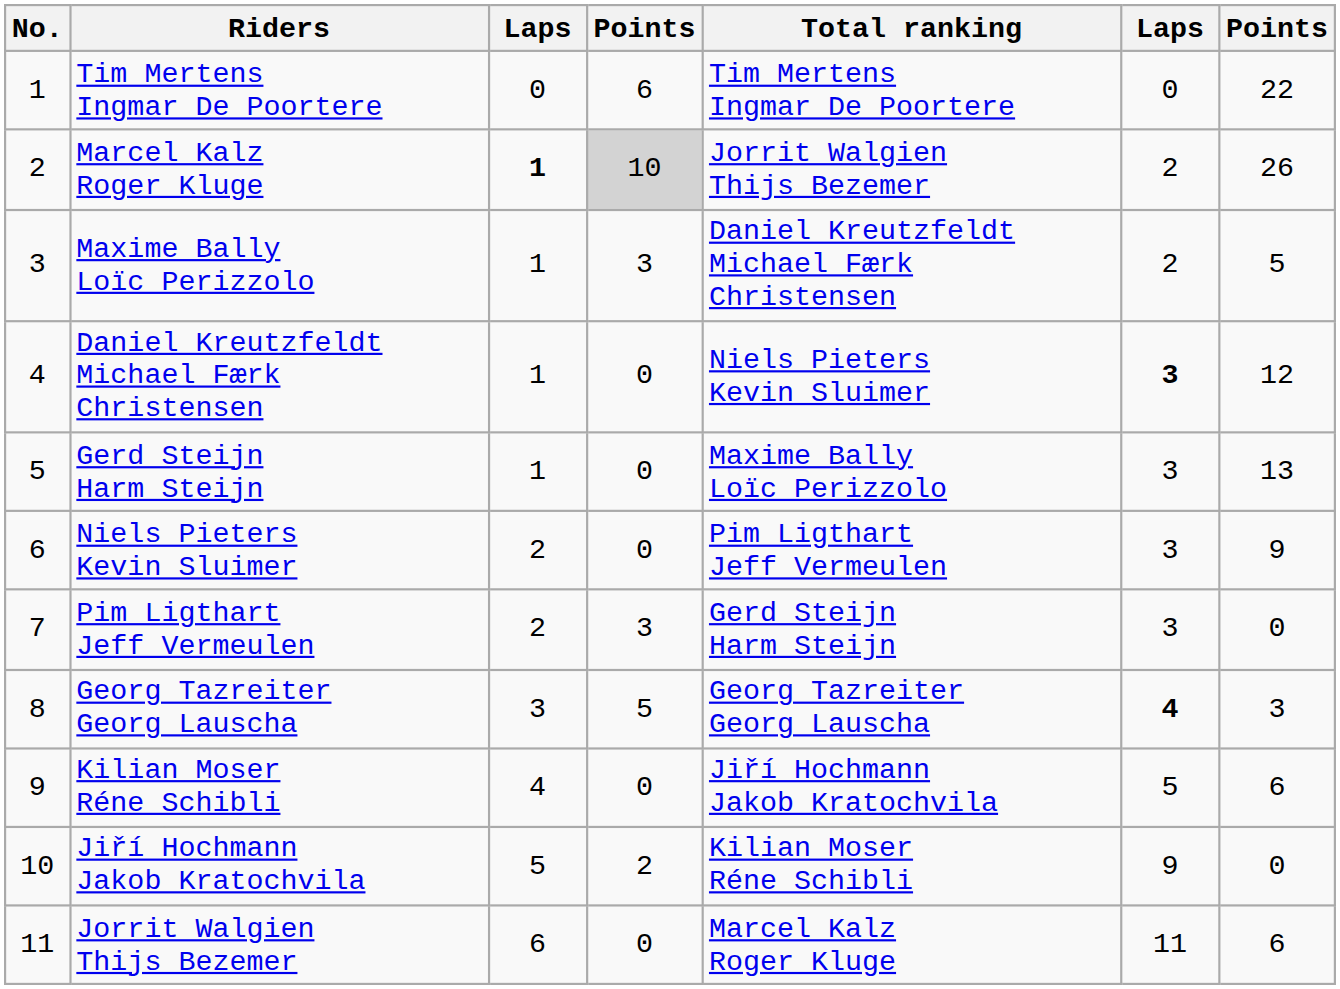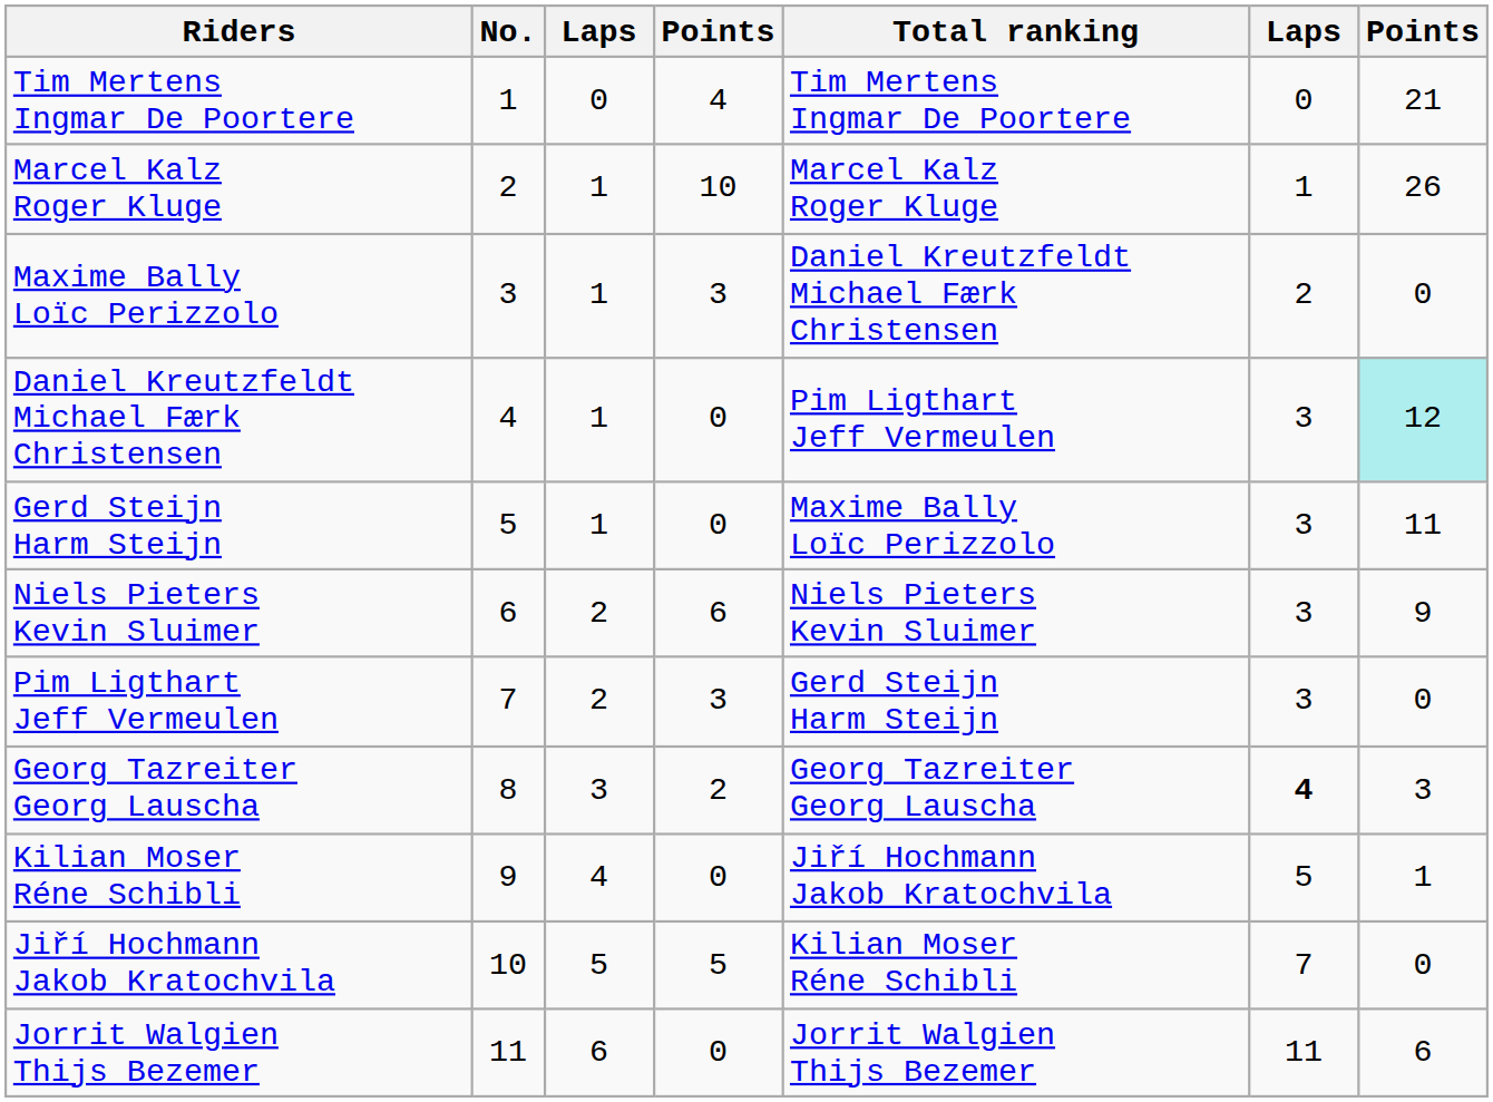columns swapped: No. <-> Riders
row 2 | column 4: 6 -> 4
row 2 | column 7: 22 -> 21
row 3 | column 3: bold -> normal
row 3 | column 4: lightgrey background -> no background
row 3 | Total ranking: Jorrit Walgien Thijs Bezemer -> Marcel Kalz Roger Kluge
row 3 | column 6: 2 -> 1
row 4 | column 7: 5 -> 0
row 5 | Total ranking: Niels Pieters Kevin Sluimer -> Pim Ligthart Jeff Vermeulen
row 5 | column 6: bold -> normal
row 5 | column 7: no background -> paleturquoise background
row 6 | column 7: 13 -> 11
row 7 | column 4: 0 -> 6
row 7 | Total ranking: Pim Ligthart Jeff Vermeulen -> Niels Pieters Kevin Sluimer
row 9 | column 4: 5 -> 2
row 10 | column 7: 6 -> 1
row 11 | column 4: 2 -> 5
row 11 | column 6: 9 -> 7
row 12 | Total ranking: Marcel Kalz Roger Kluge -> Jorrit Walgien Thijs Bezemer
